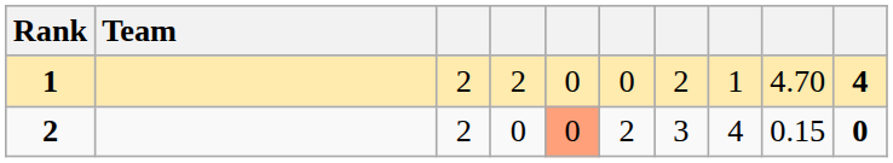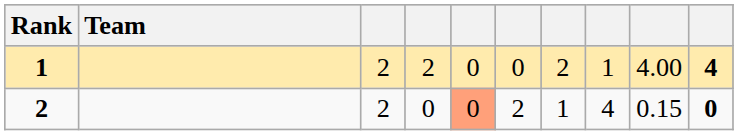row 2 | column 9: 4.70 -> 4.00
row 3 | column 7: 3 -> 1
